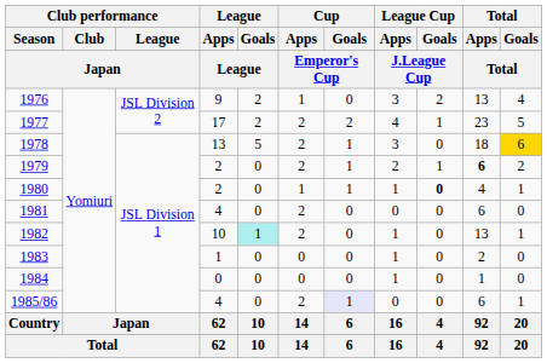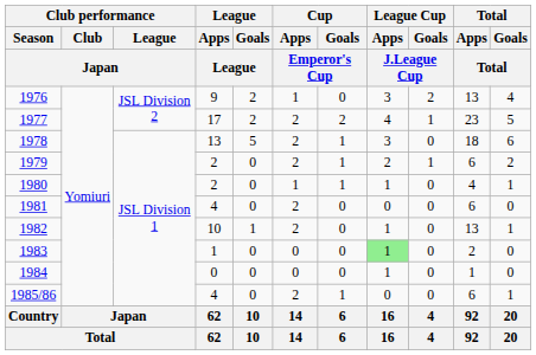1978 | Total / Goals / Total: gold background -> no background
1979 | Total / Apps / Total: bold -> normal
1980 | League Cup / Goals / J.League Cup: bold -> normal
1982 | League / Goals / League: paleturquoise background -> no background
1983 | League Cup / Apps / J.League Cup: no background -> lightgreen background
1985/86 | Cup / Goals / Emperor's Cup: lavender background -> no background
